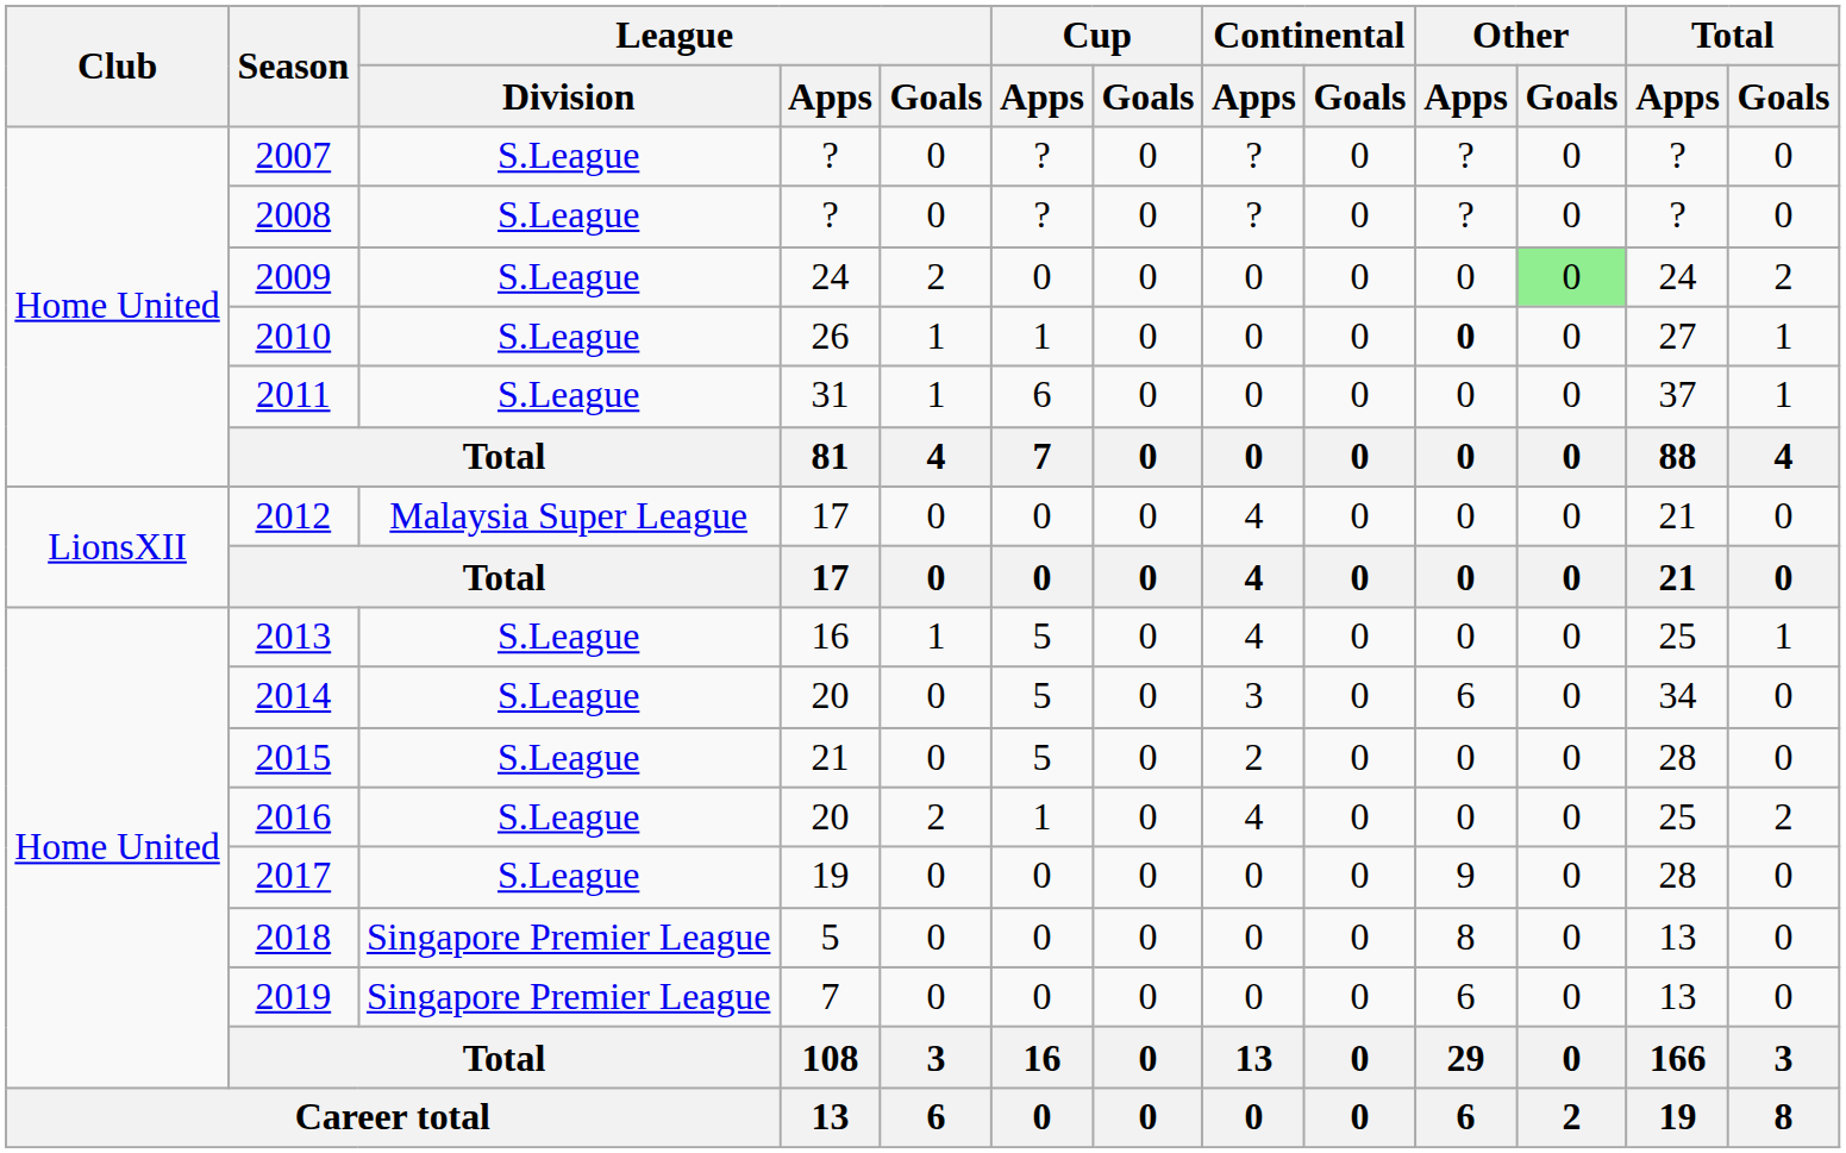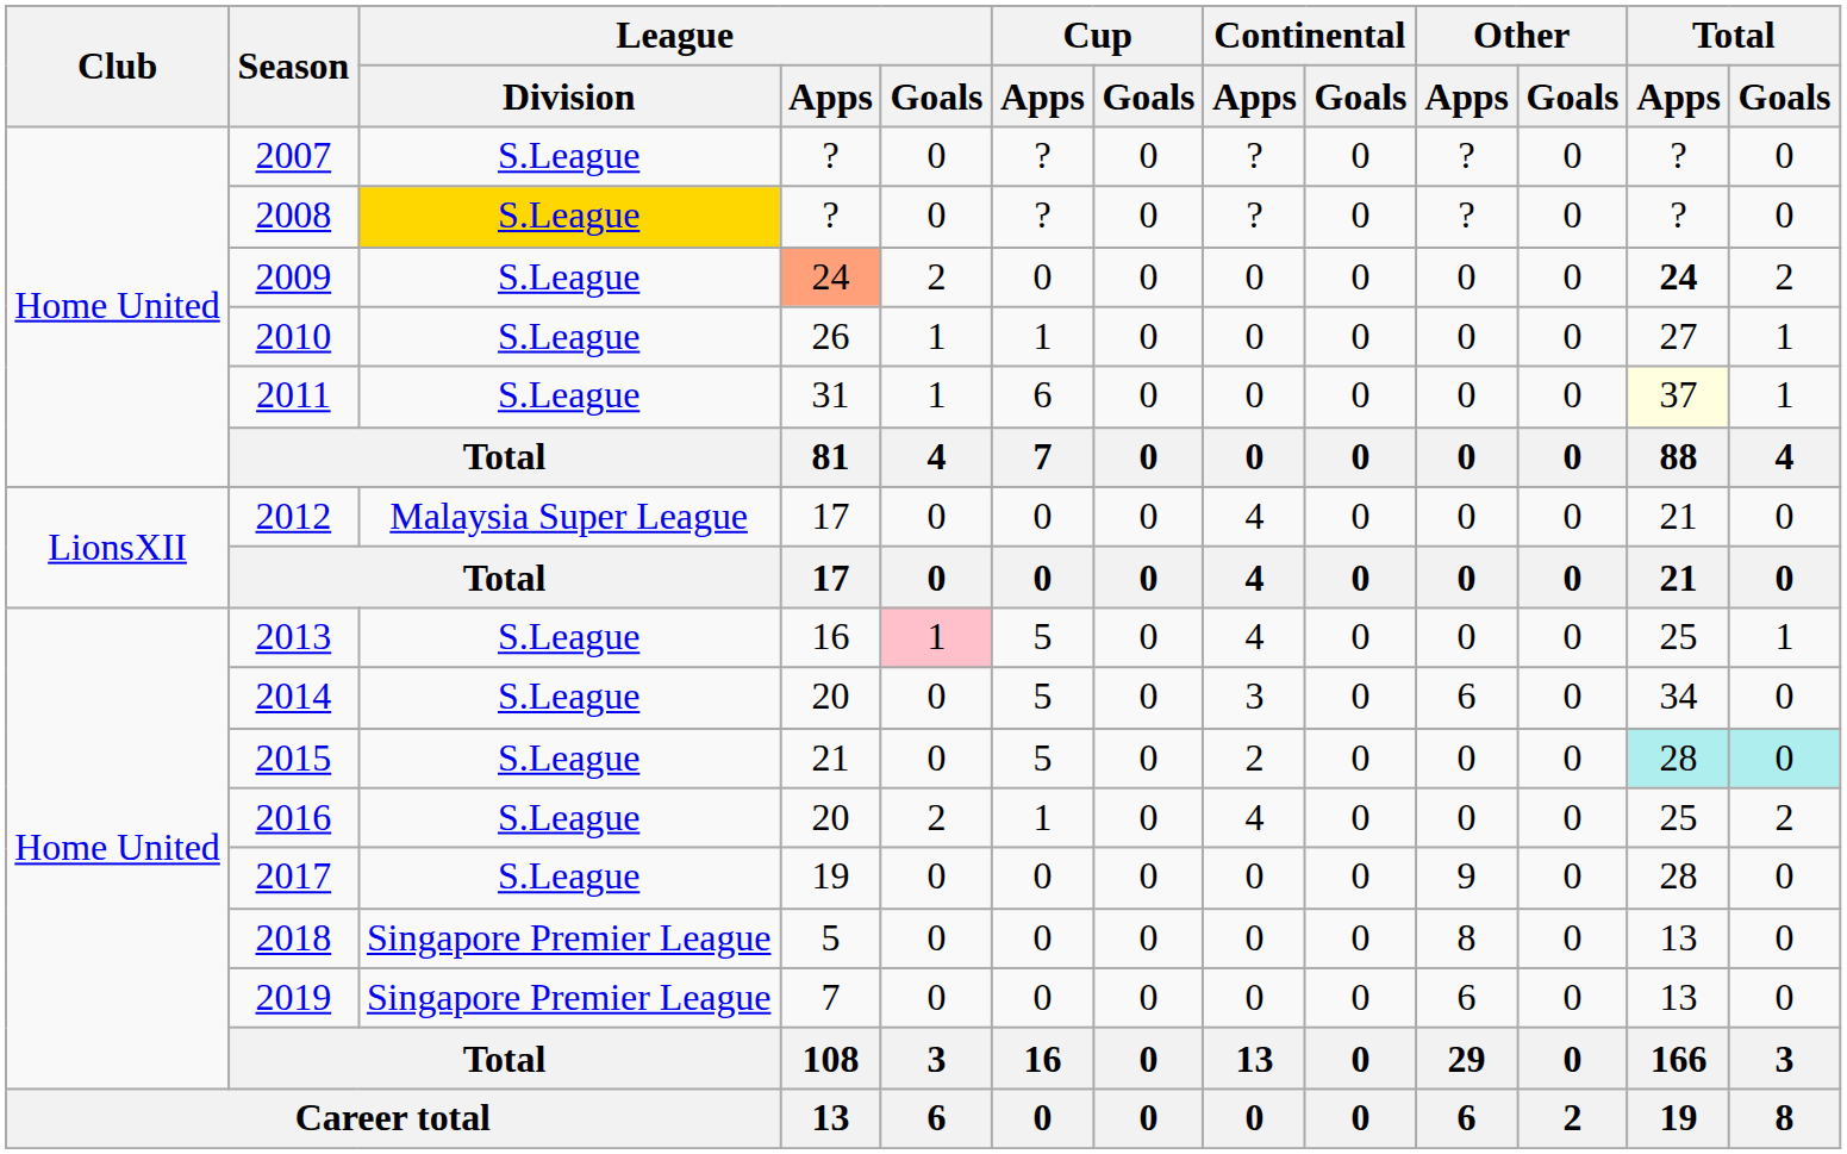2008 | League / Division: no background -> gold background
2009 | League / Apps: no background -> lightsalmon background
2009 | Other / Goals: lightgreen background -> no background
2009 | Total / Apps: normal -> bold
2010 | Other / Apps: bold -> normal
2011 | Total / Apps: no background -> lightyellow background
2013 | League / Goals: no background -> pink background
2015 | Total / Apps: no background -> paleturquoise background
2015 | Total / Goals: no background -> paleturquoise background
